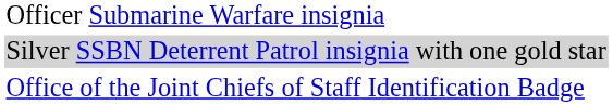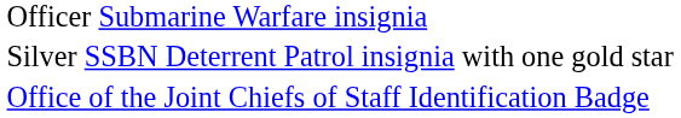row 2 | column 1: lightgrey background -> no background
